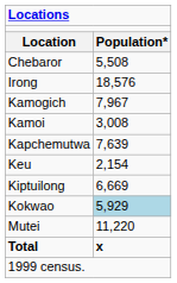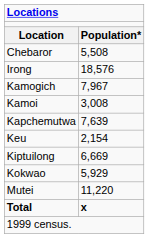Kokwao | column 2: lightblue background -> no background
